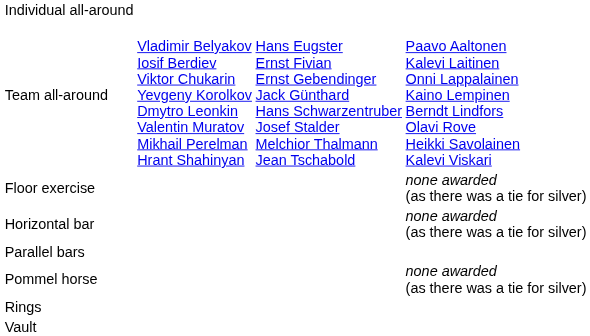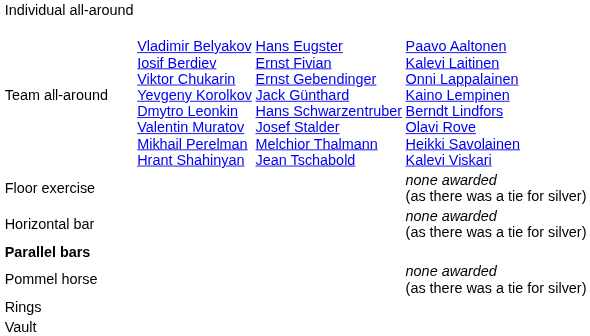Parallel bars | column 1: normal -> bold
